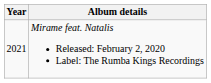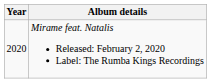row 2 | Year: 2021 -> 2020
